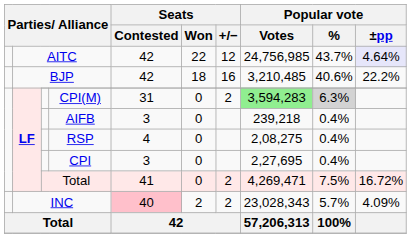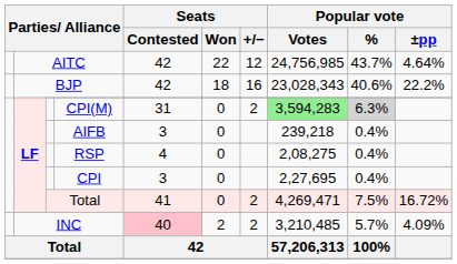AITC | Popular vote / ±pp: lavender background -> no background
BJP | Popular vote / Votes: 3,210,485 -> 23,028,343
INC | Popular vote / Votes: 23,028,343 -> 3,210,485
